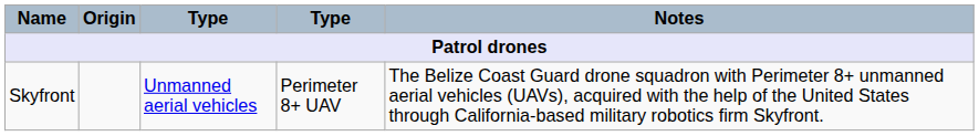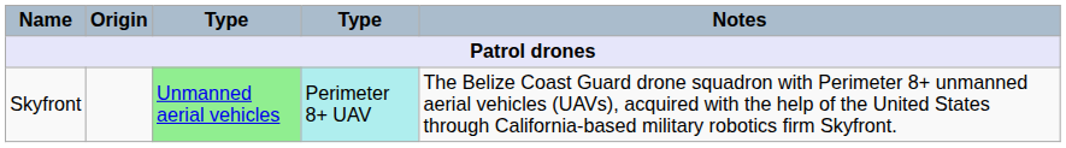Skyfront | column 3: no background -> lightgreen background
Skyfront | column 4: no background -> paleturquoise background
